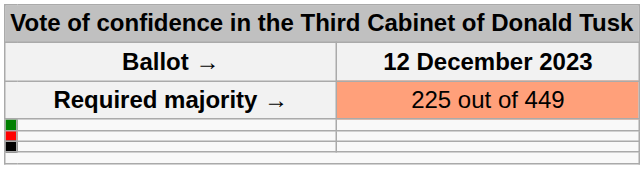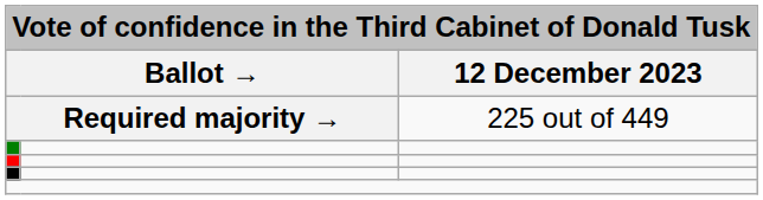Required majority → | 12 December 2023: lightsalmon background -> no background
